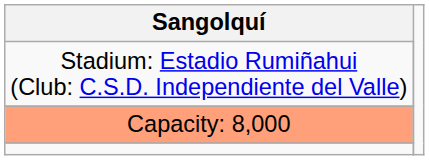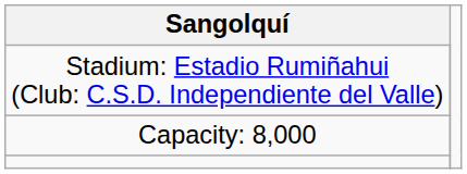Capacity: 8,000 | column 1: lightsalmon background -> no background
